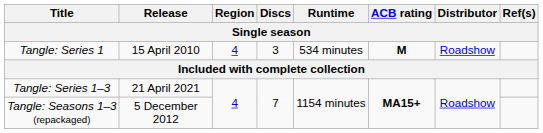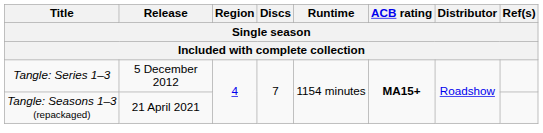- row: Tangle: Series 1 | 15 April 2010 | 4 | 3 | 534 minutes | M | Roadshow
Tangle: Series 1–3 | Release: 21 April 2021 -> 5 December 2012
Tangle: Seasons 1–3 (repackaged) | Release: 5 December 2012 -> 21 April 2021
